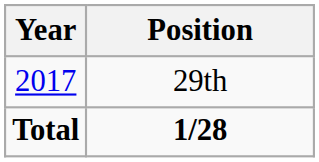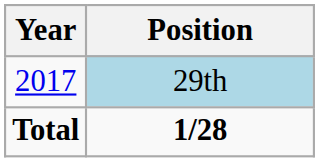2017 | Position: no background -> lightblue background
